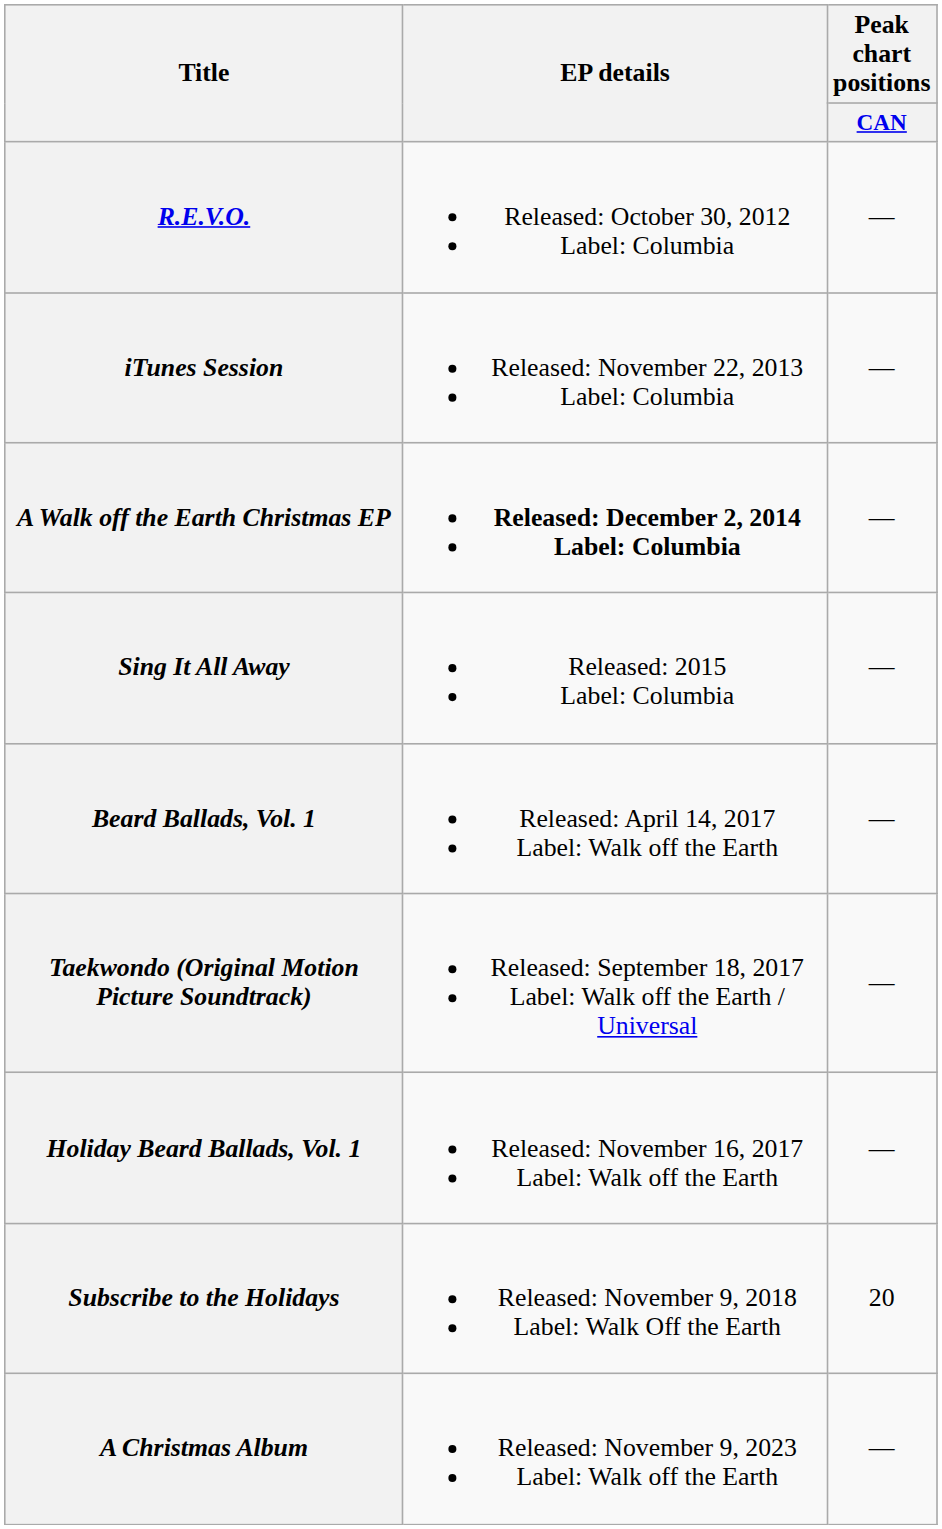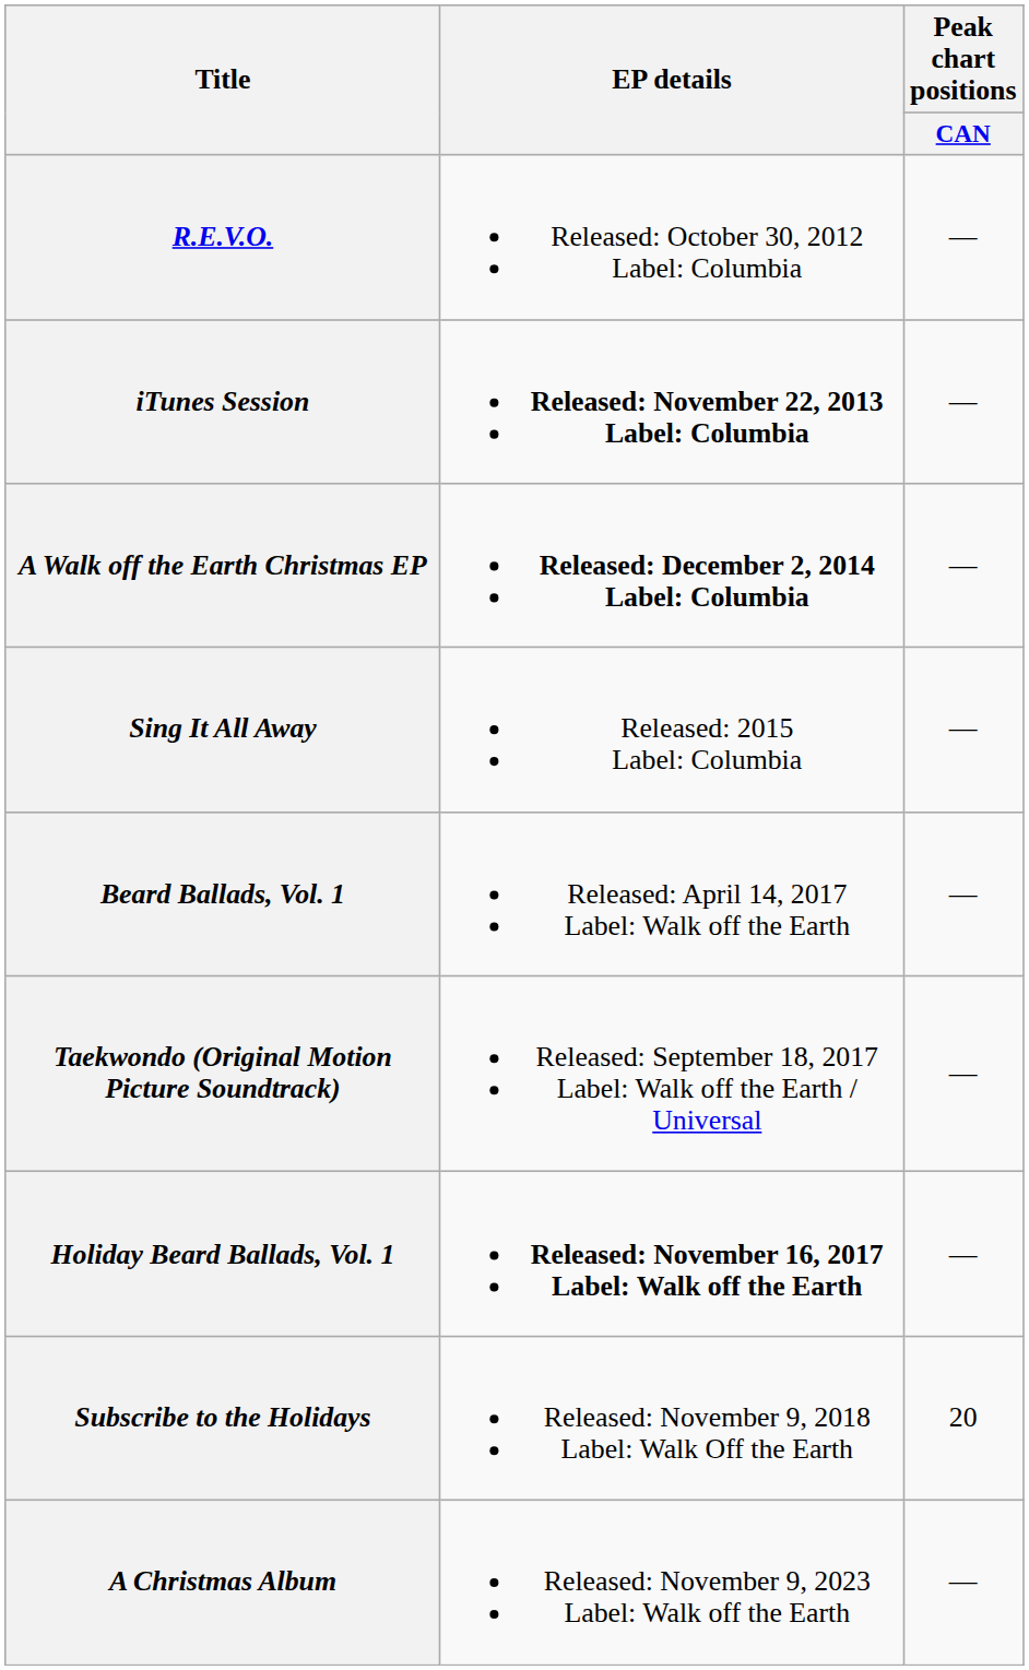iTunes Session | EP details: normal -> bold
Holiday Beard Ballads, Vol. 1 | EP details: normal -> bold
